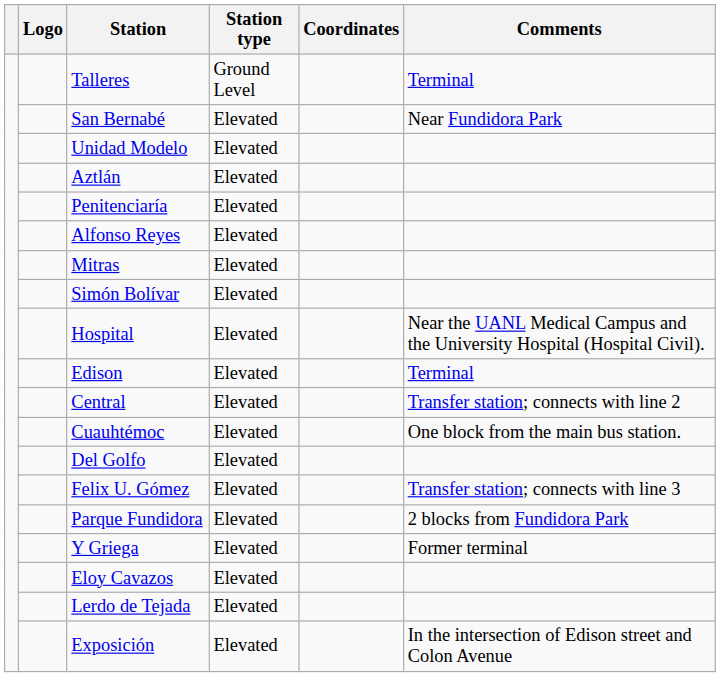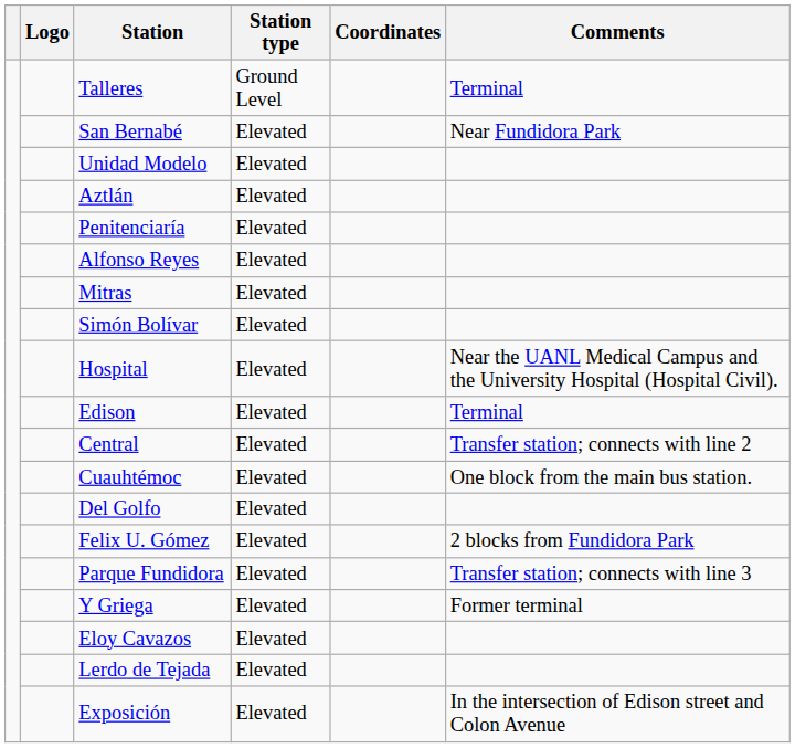Felix U. Gómez | Comments: Transfer station; connects with line 3 -> 2 blocks from Fundidora Park
Parque Fundidora | Comments: 2 blocks from Fundidora Park -> Transfer station; connects with line 3
